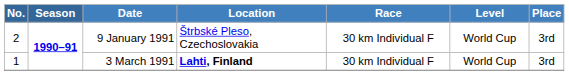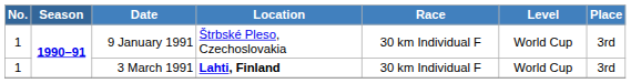9 January 1991 | No.: 2 -> 1
